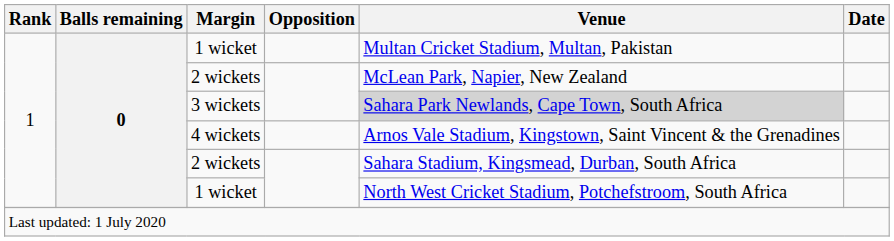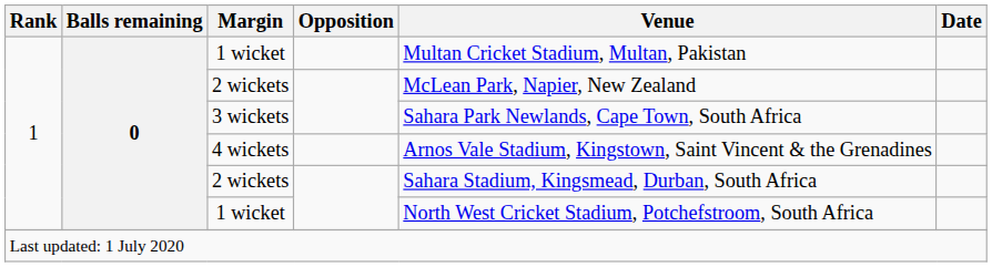3 wickets | Venue: lightgrey background -> no background
